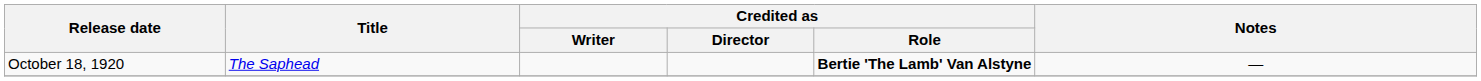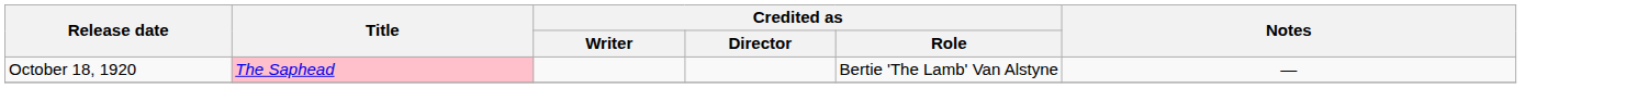October 18, 1920 | Title: no background -> pink background
October 18, 1920 | Credited as / Role: bold -> normal
